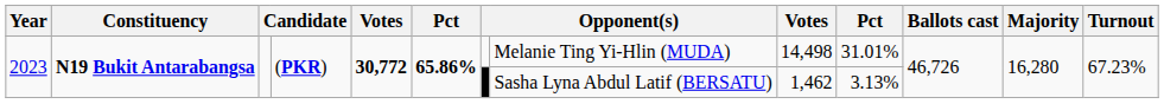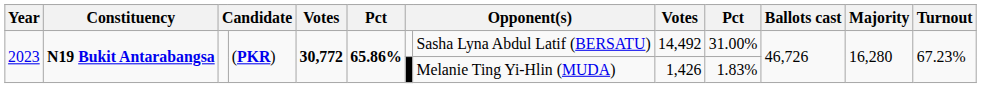row 2 | column 8: Melanie Ting Yi-Hlin (MUDA) -> Sasha Lyna Abdul Latif (BERSATU)
row 2 | column 9: 14,498 -> 14,492
row 2 | column 10: 31.01% -> 31.00%
row 3 | column 8: Sasha Lyna Abdul Latif (BERSATU) -> Melanie Ting Yi-Hlin (MUDA)
row 3 | column 9: 1,462 -> 1,426
row 3 | column 10: 3.13% -> 1.83%
